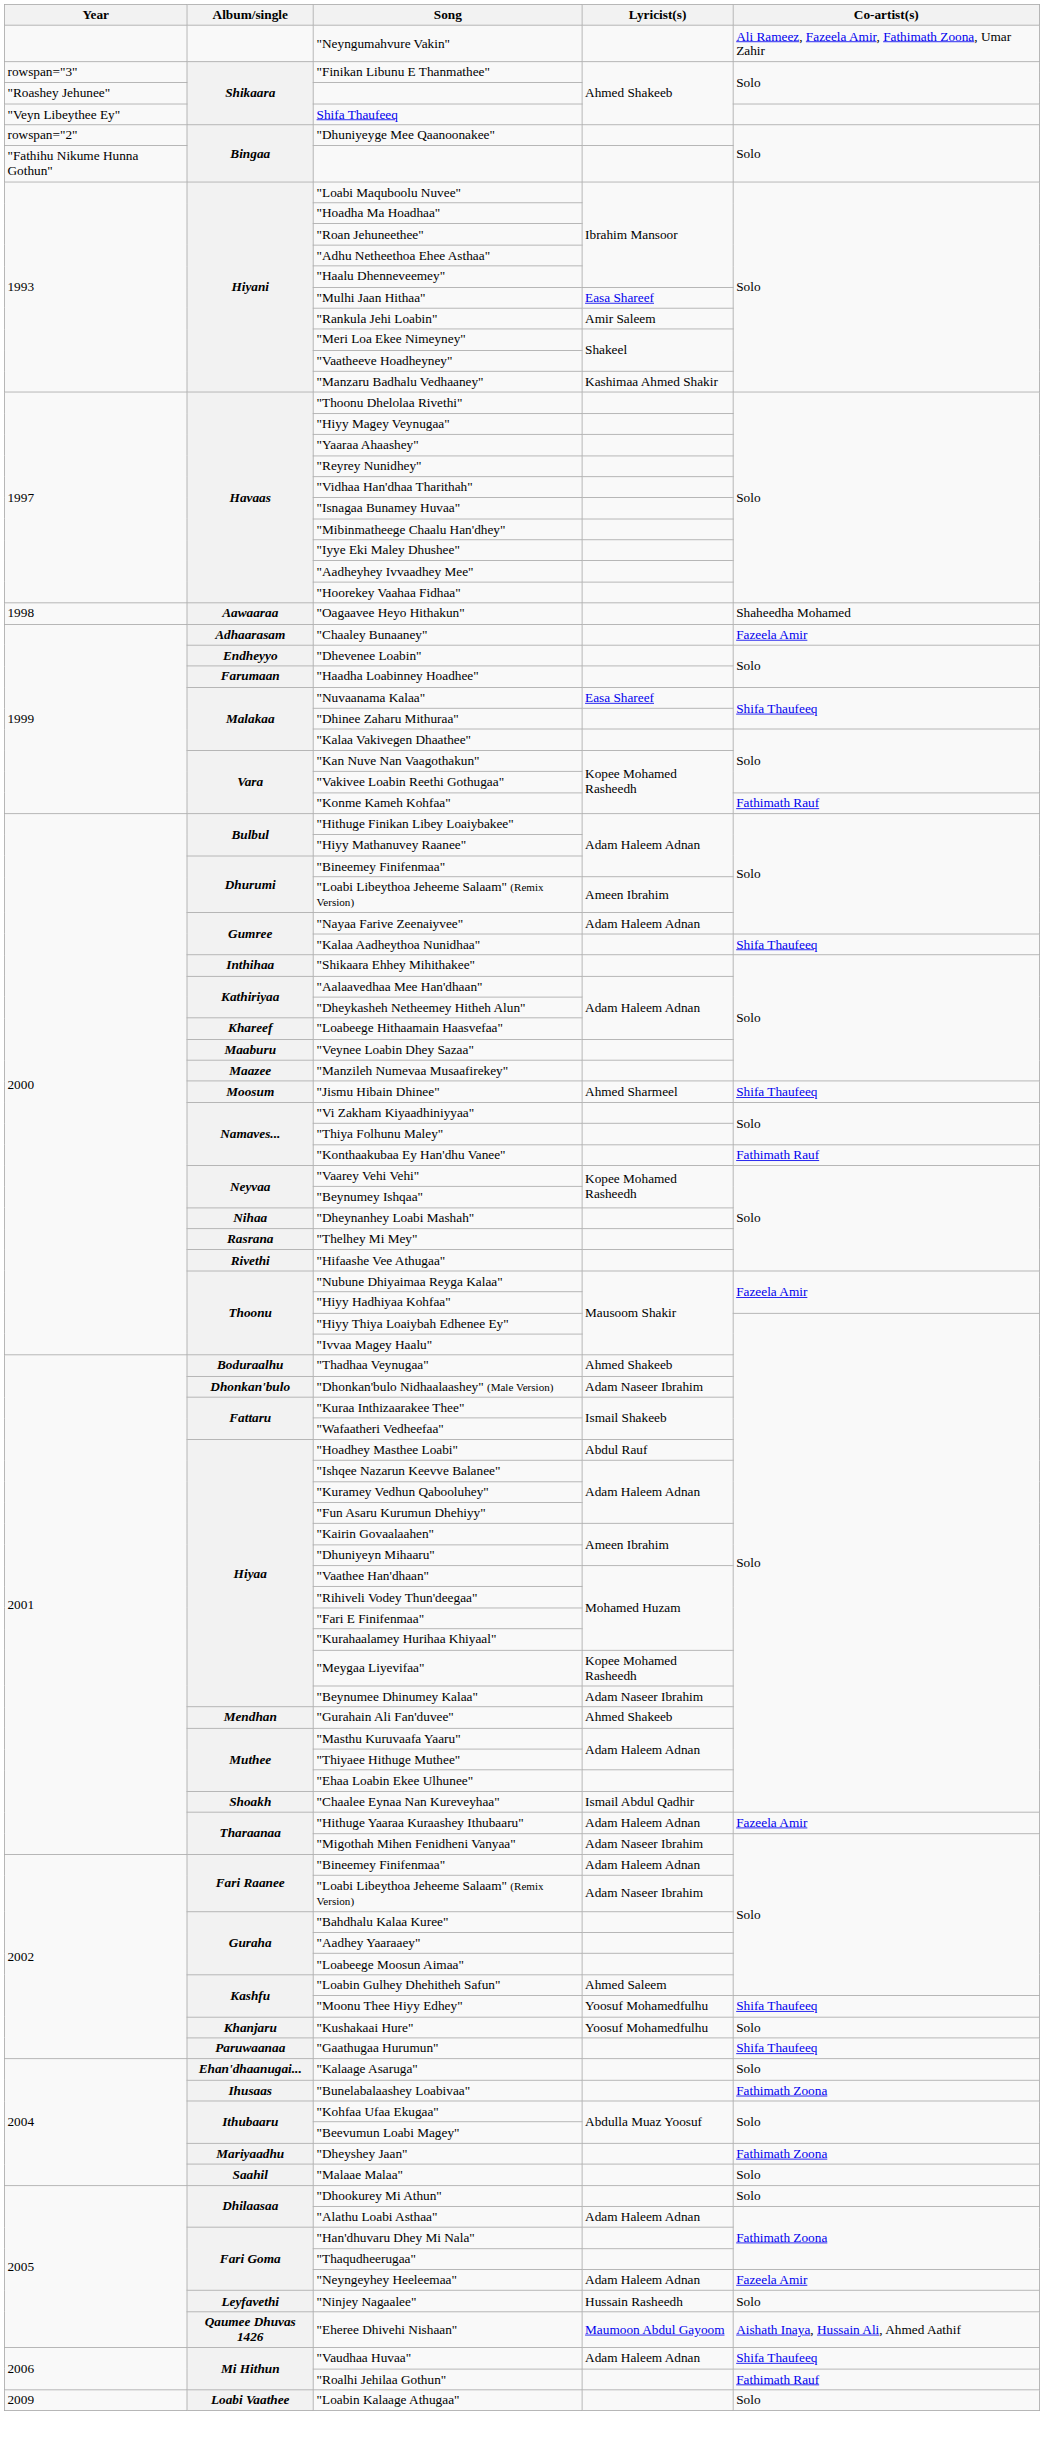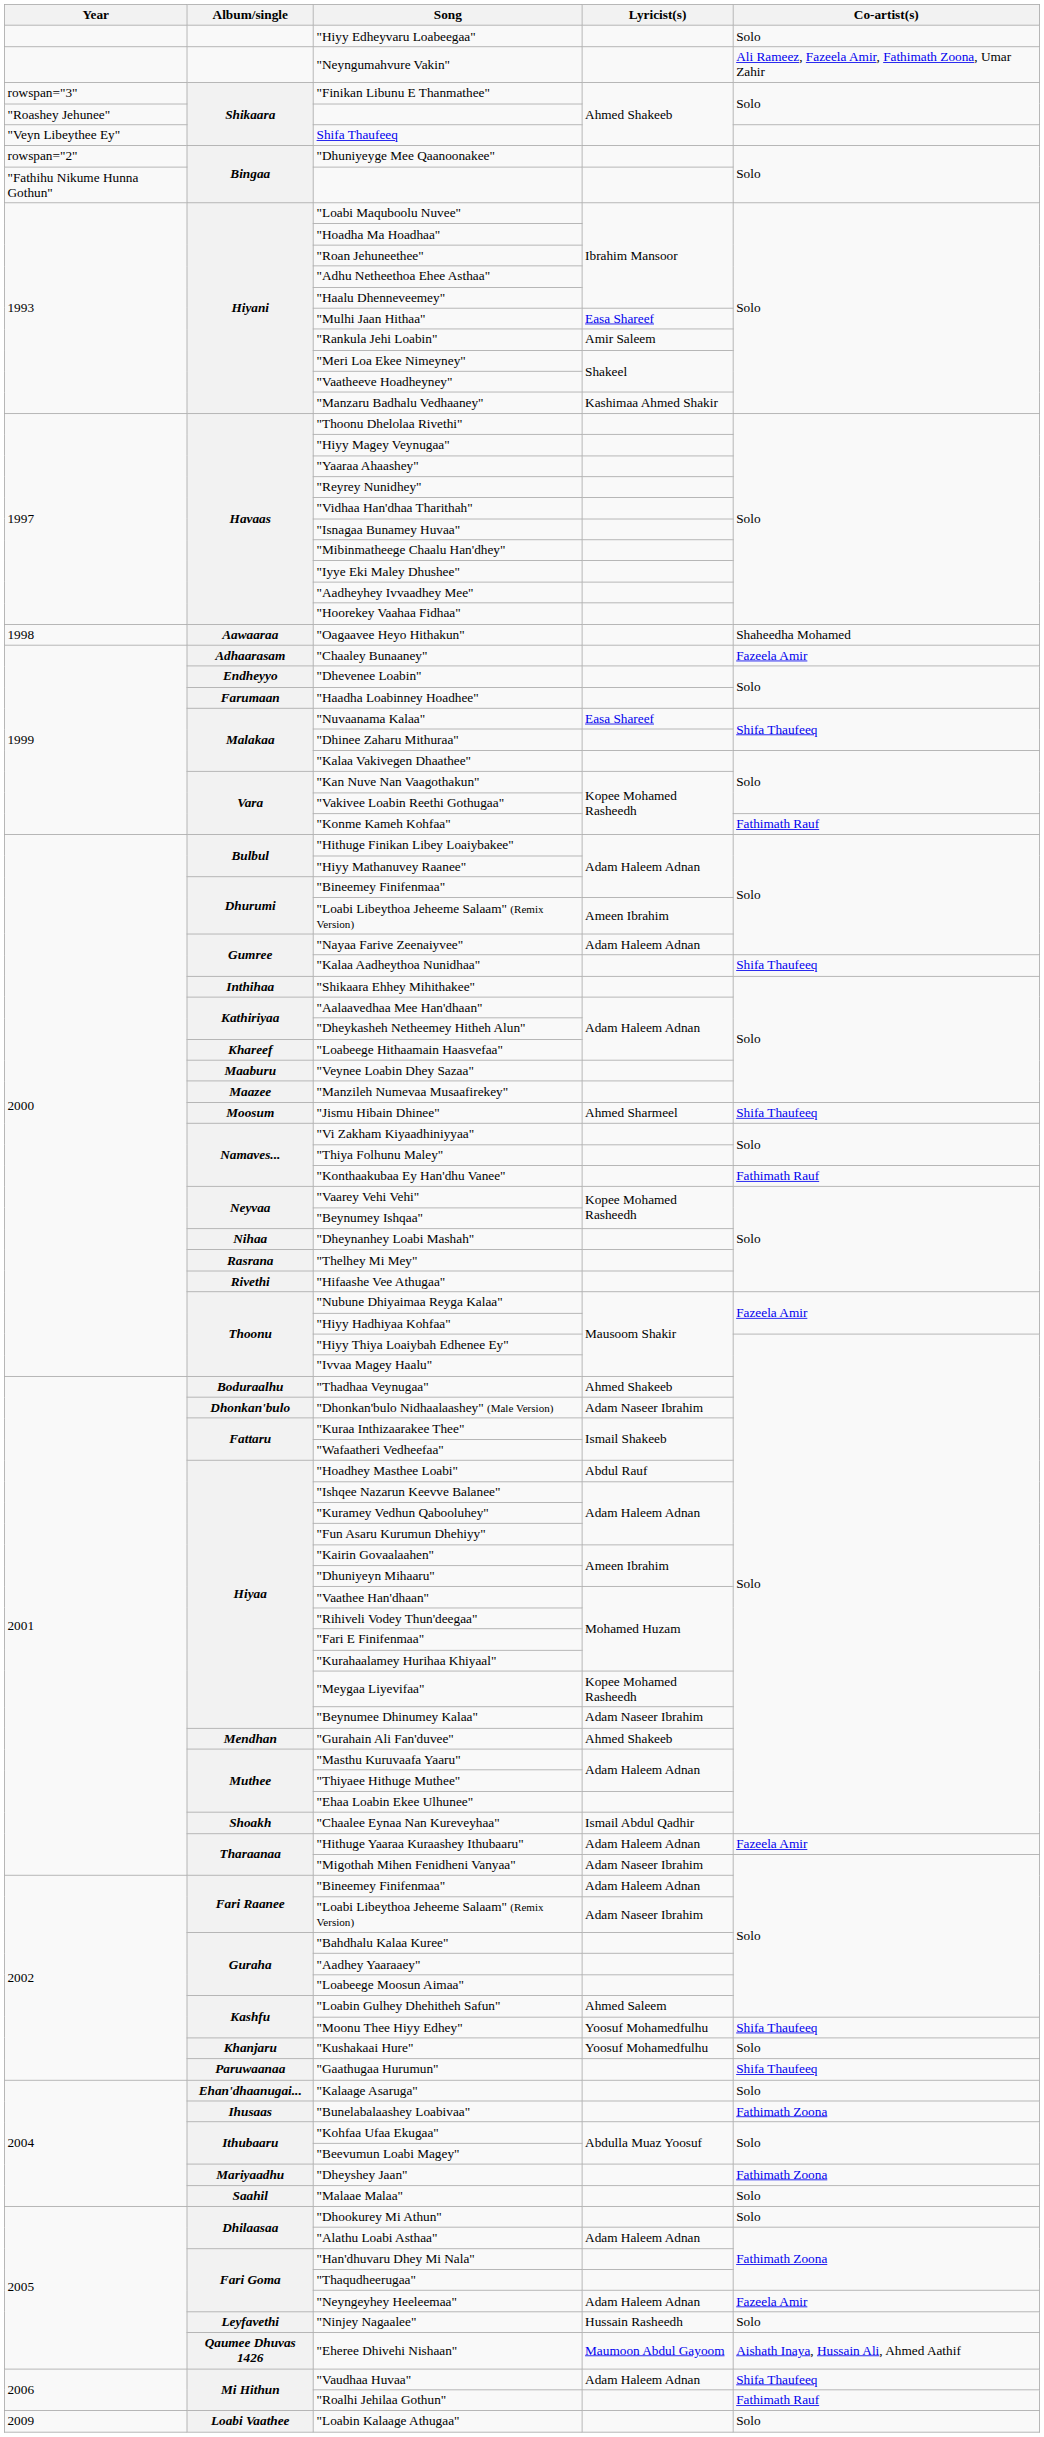+ row: "Hiyy Edheyvaru Loabeegaa" | Solo
